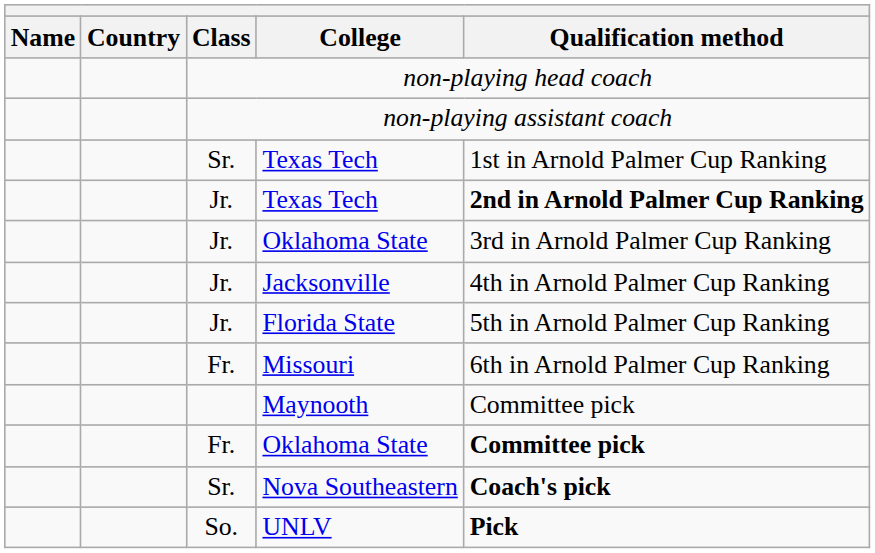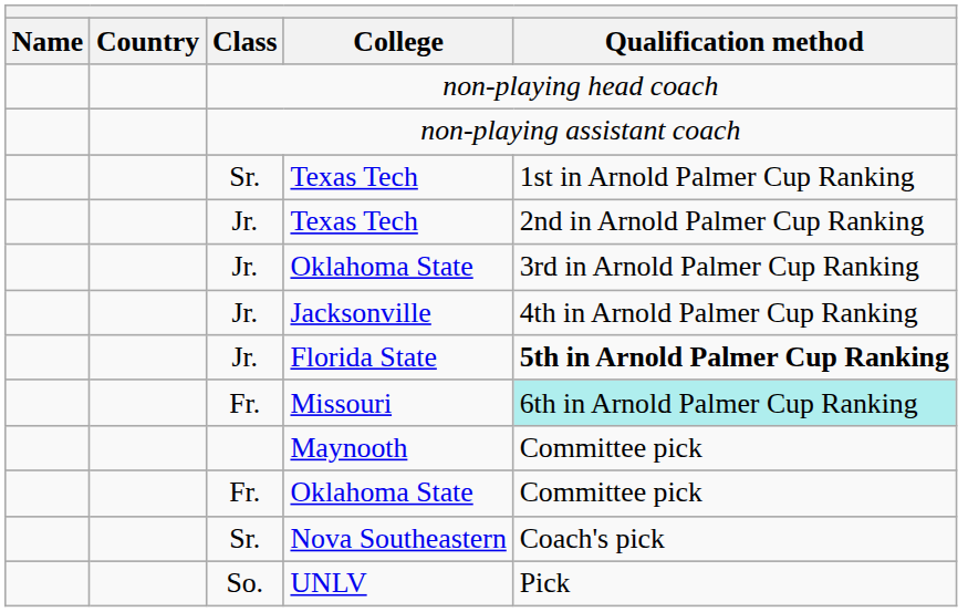Jr. / Texas Tech | Qualification method: bold -> normal
Florida State | Qualification method: normal -> bold
Missouri | Qualification method: no background -> paleturquoise background
Fr. / Oklahoma State | Qualification method: bold -> normal
Nova Southeastern | Qualification method: bold -> normal
UNLV | Qualification method: bold -> normal
